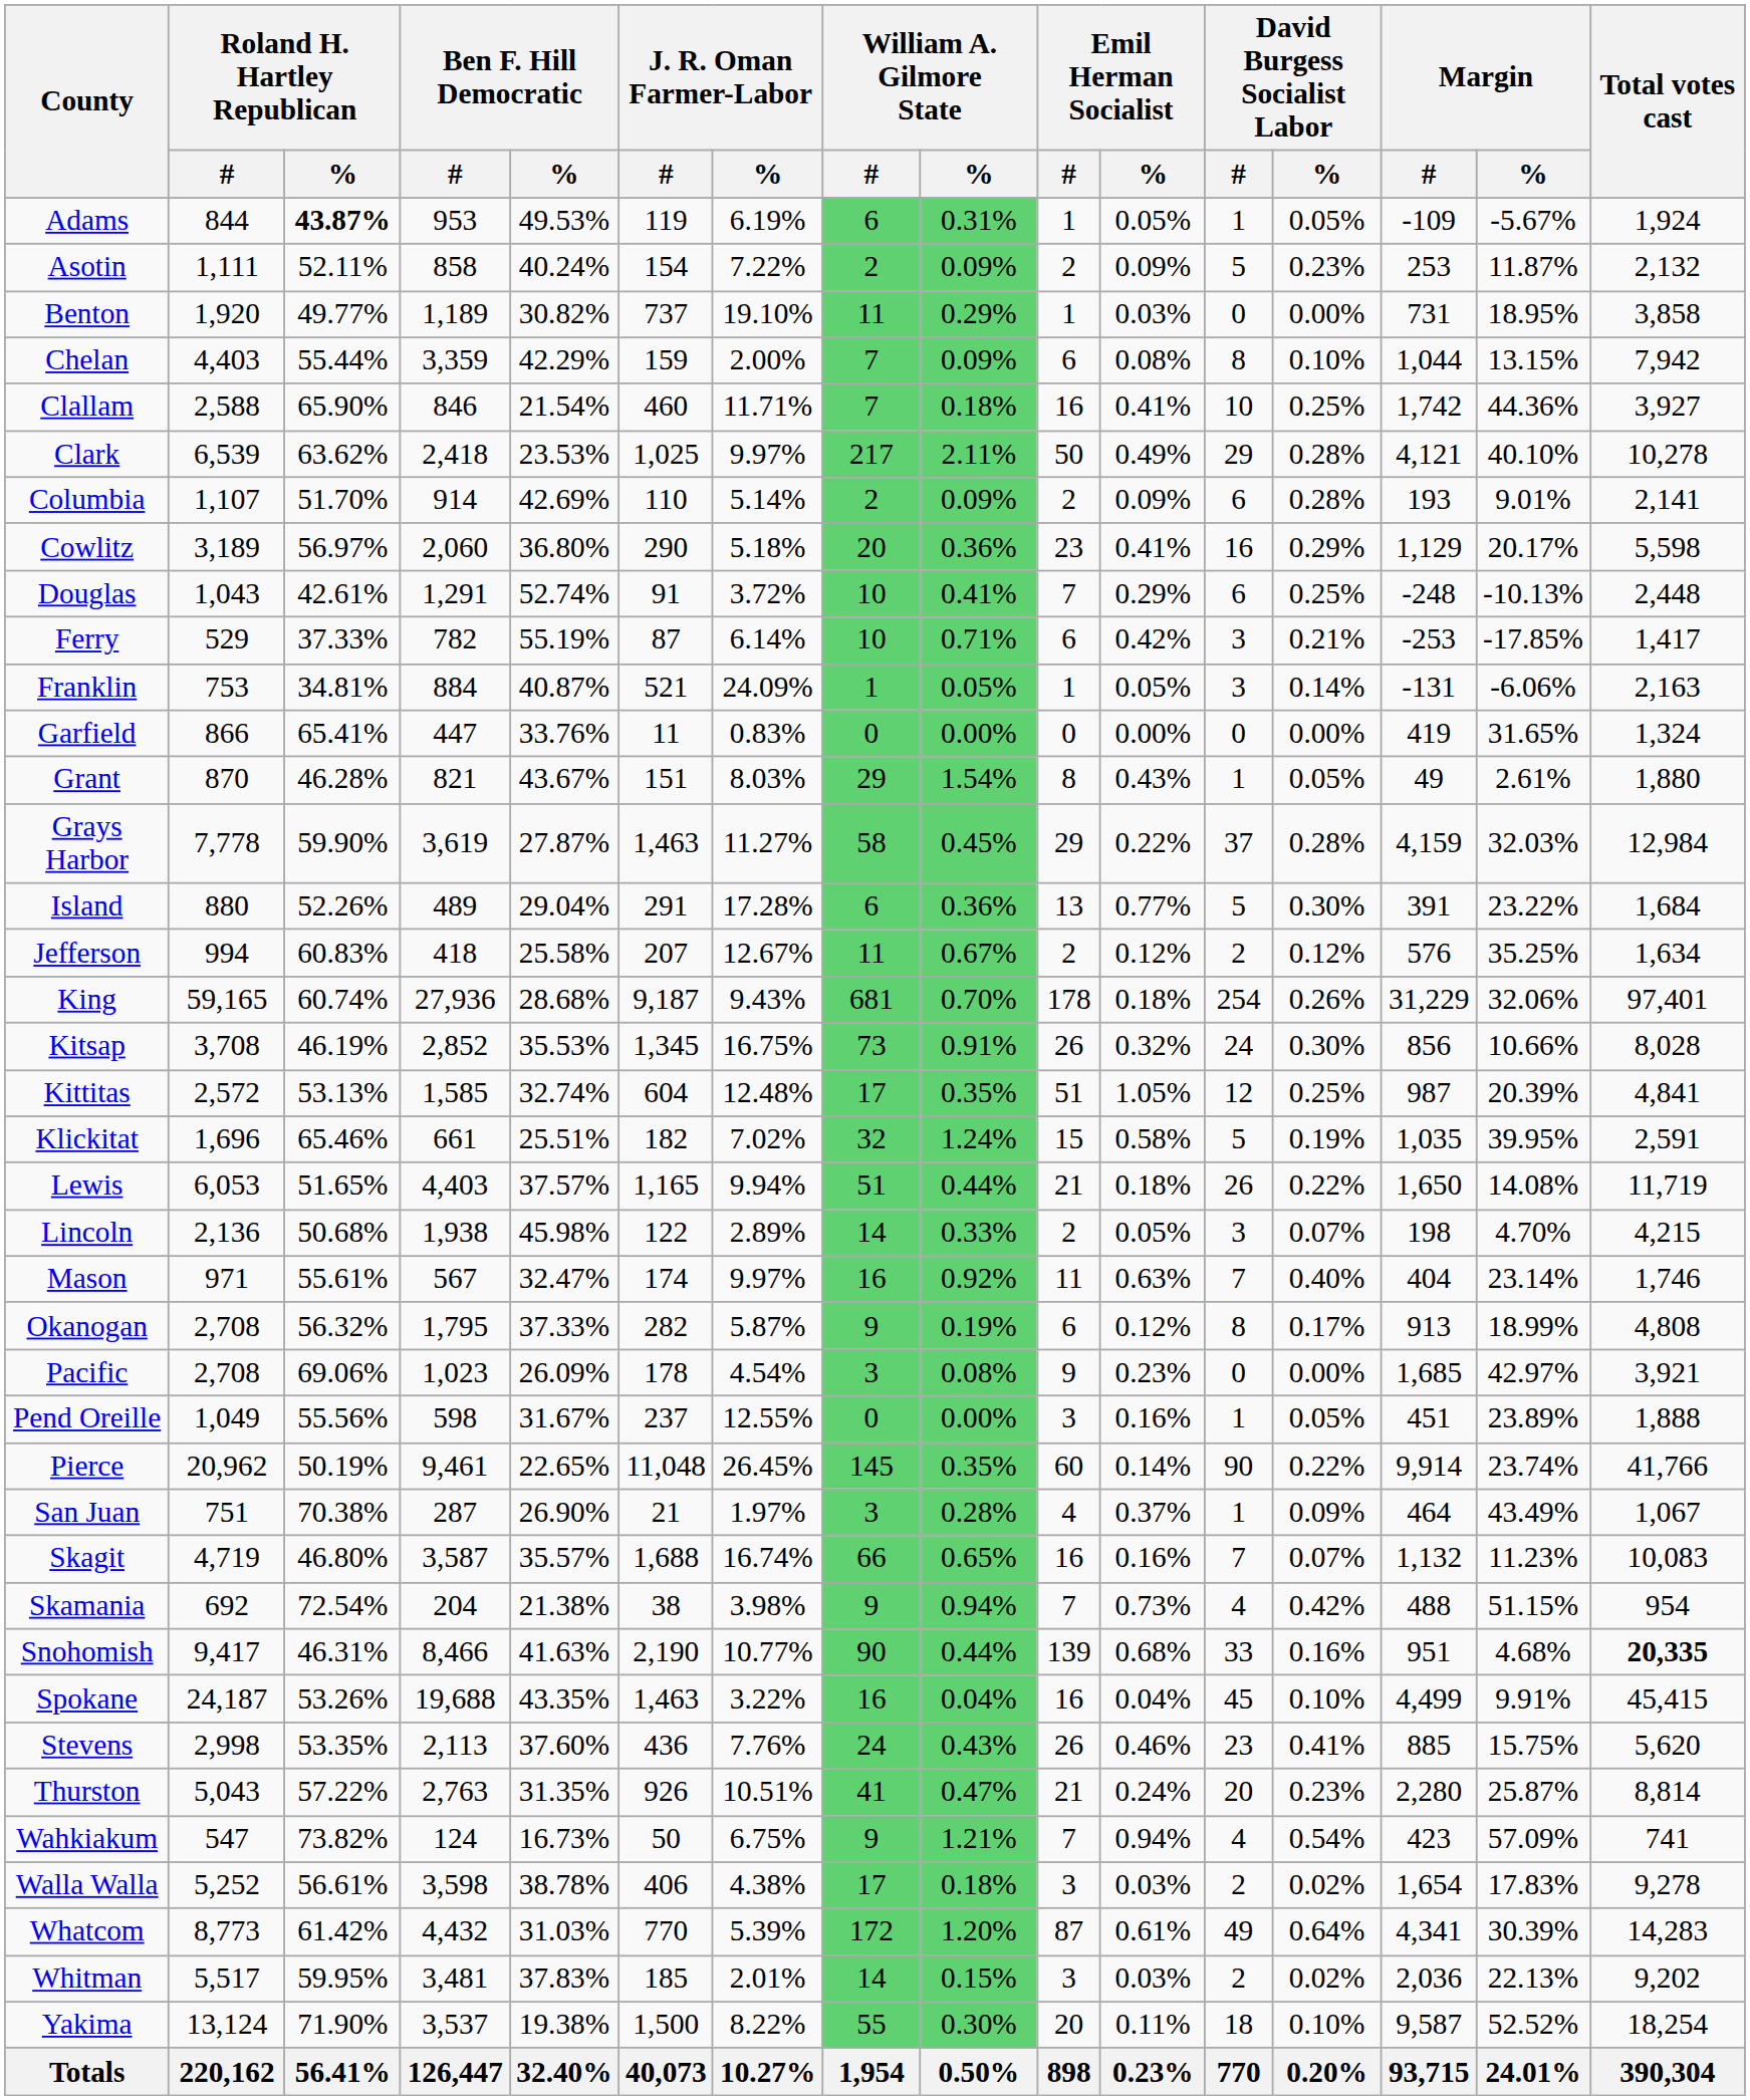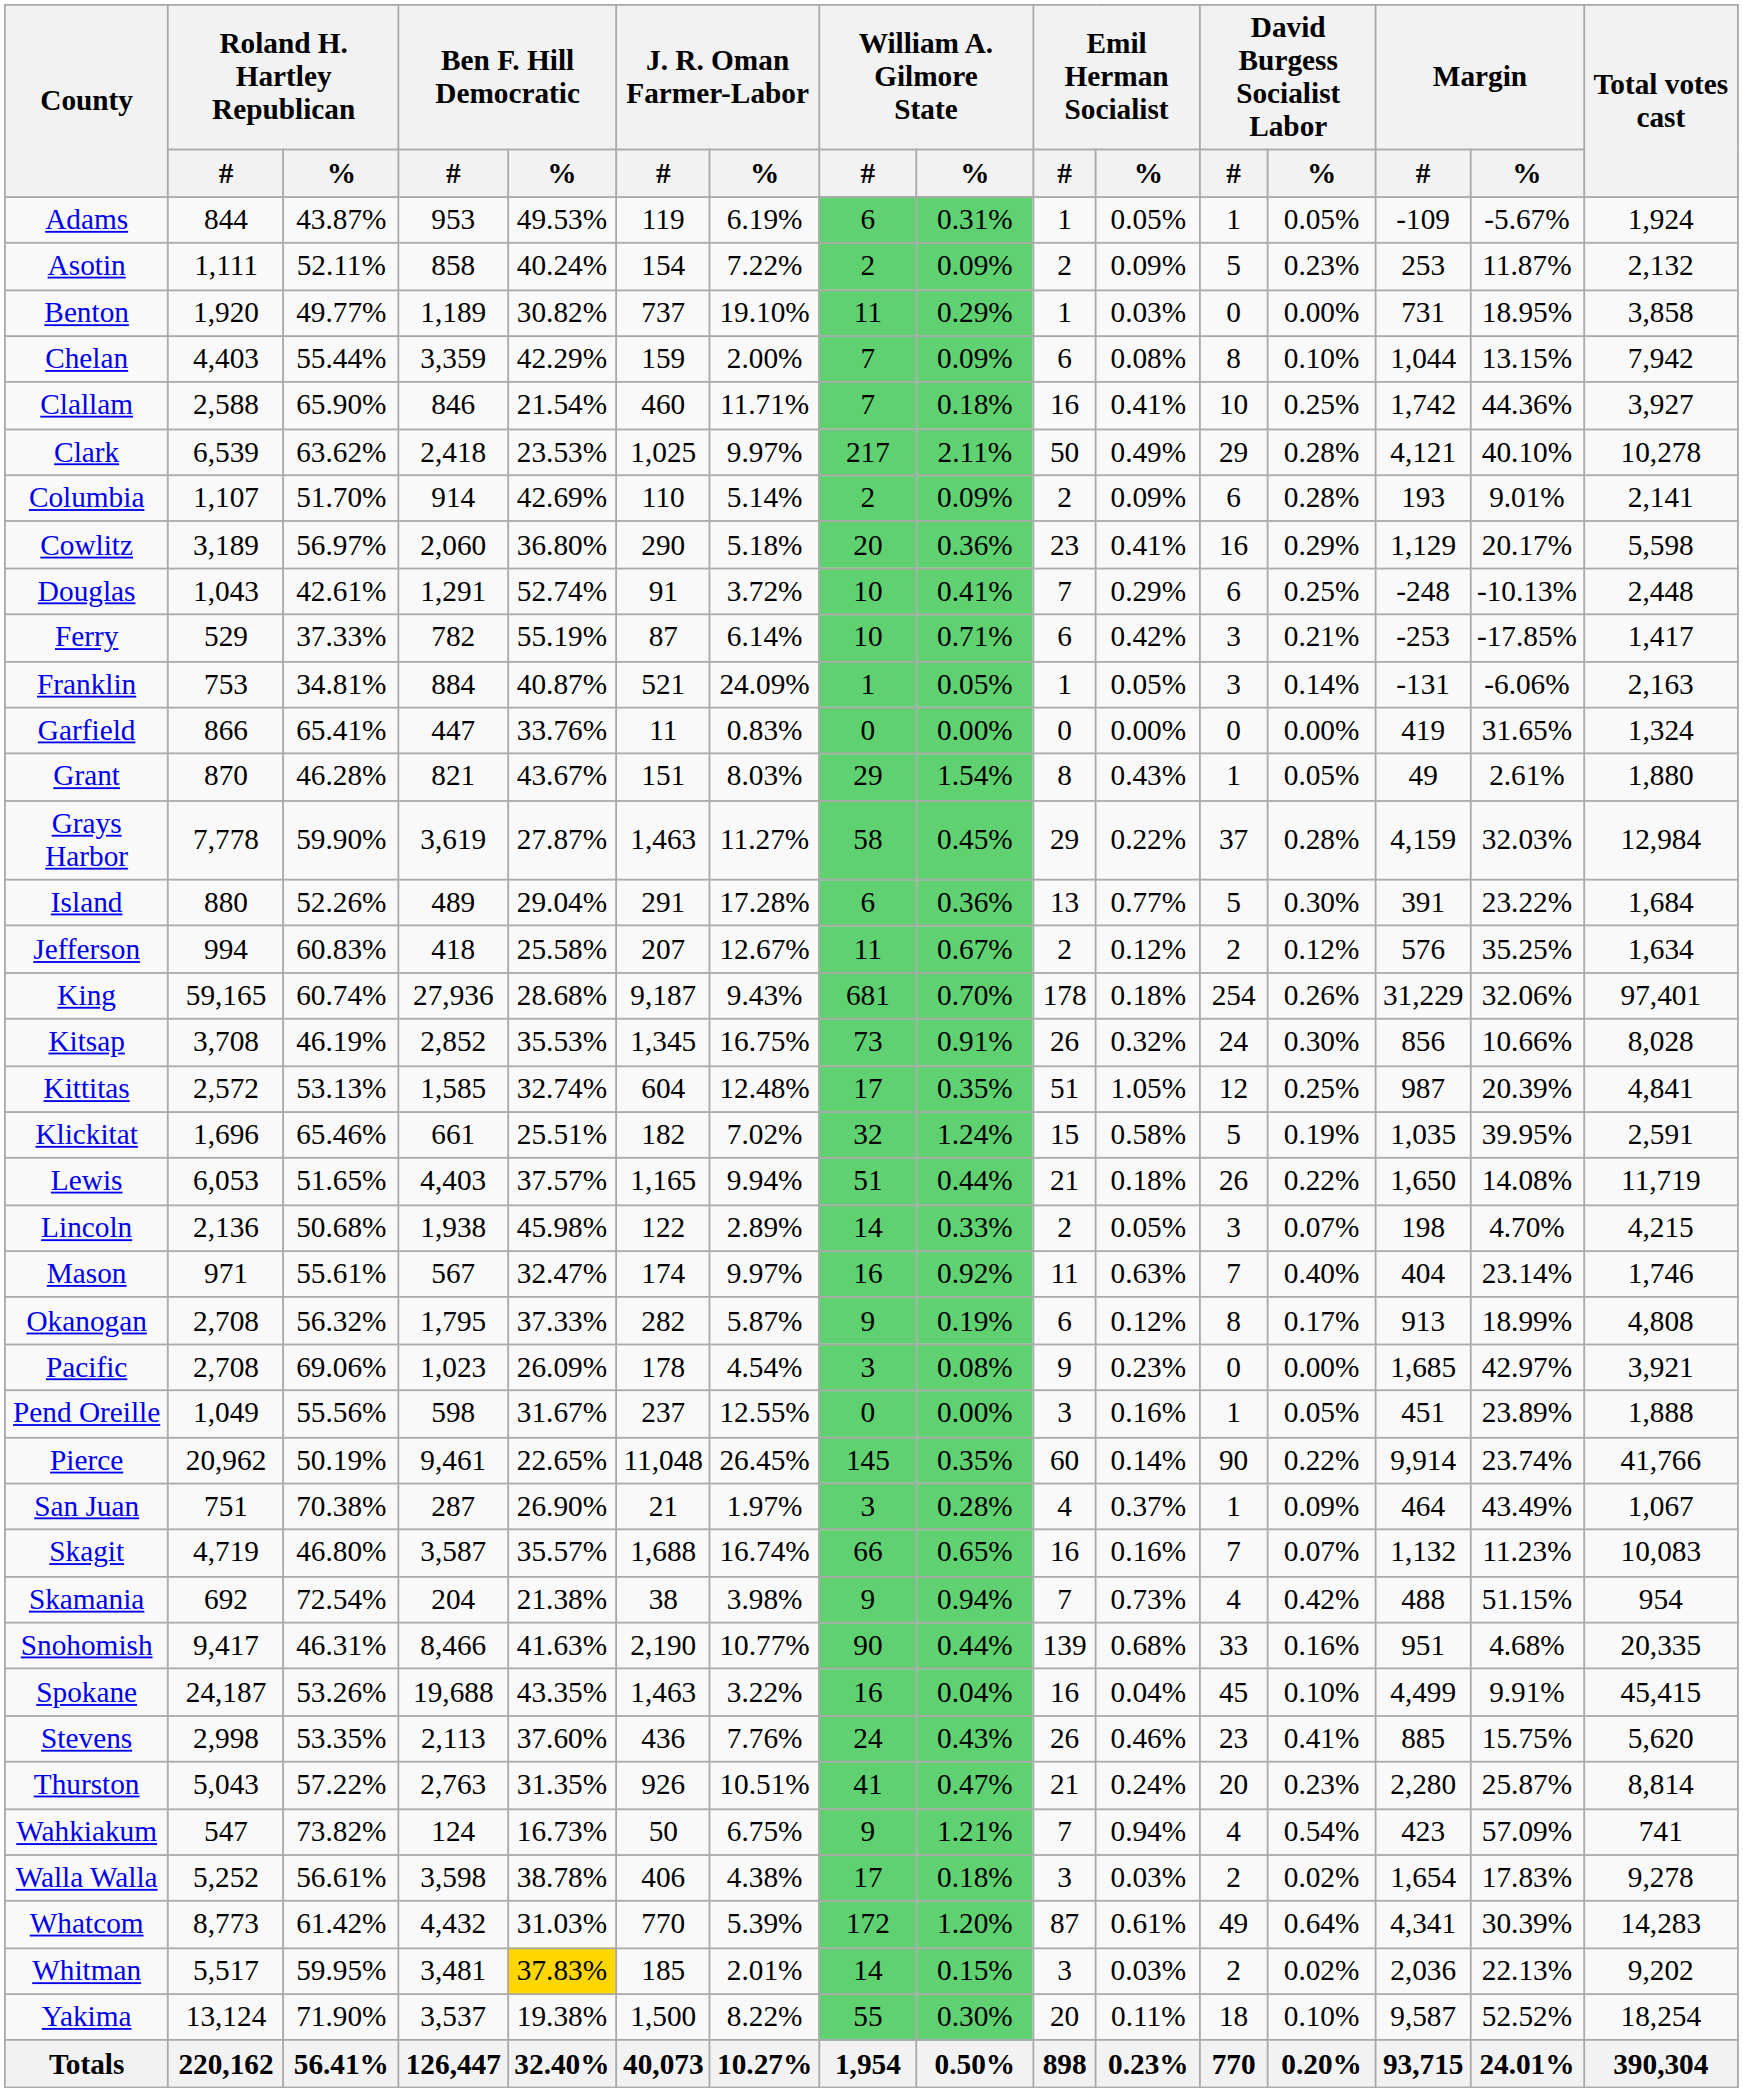Adams | Roland H. Hartley Republican / %: bold -> normal
Snohomish | Total votes cast: bold -> normal
Whitman | Ben F. Hill Democratic / %: no background -> gold background
